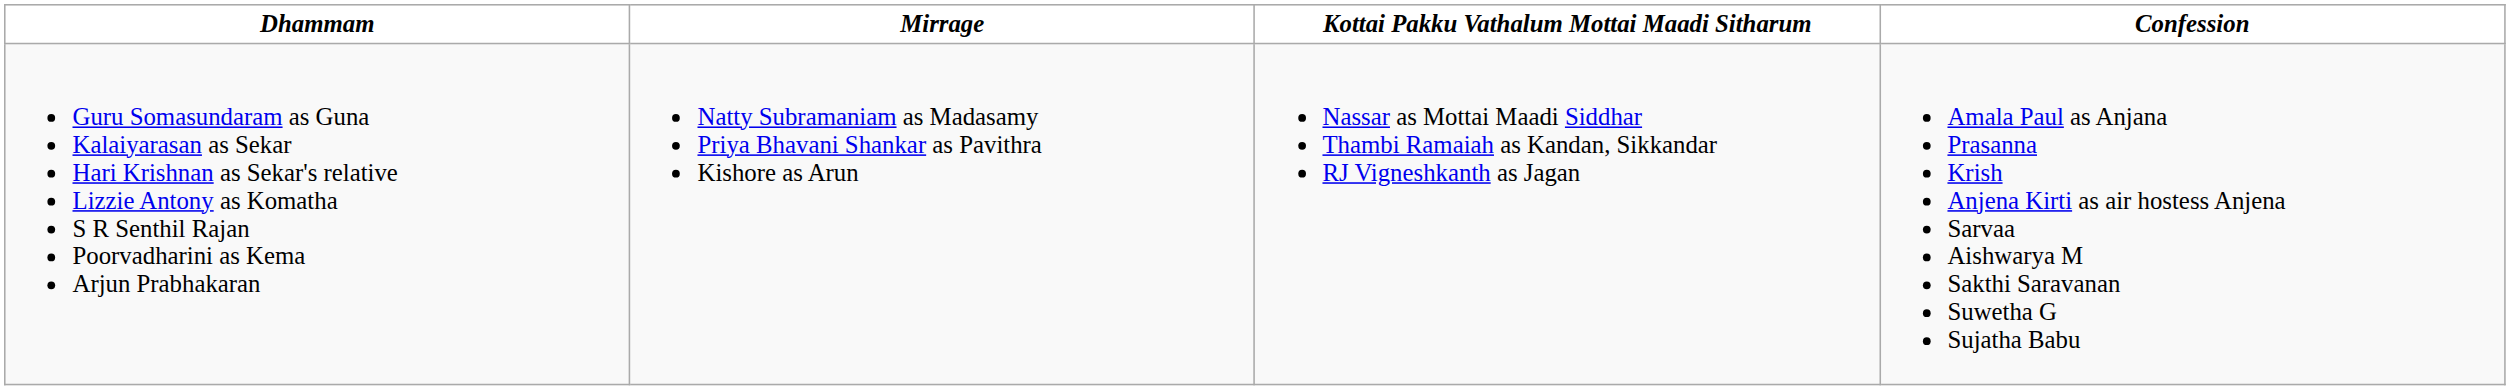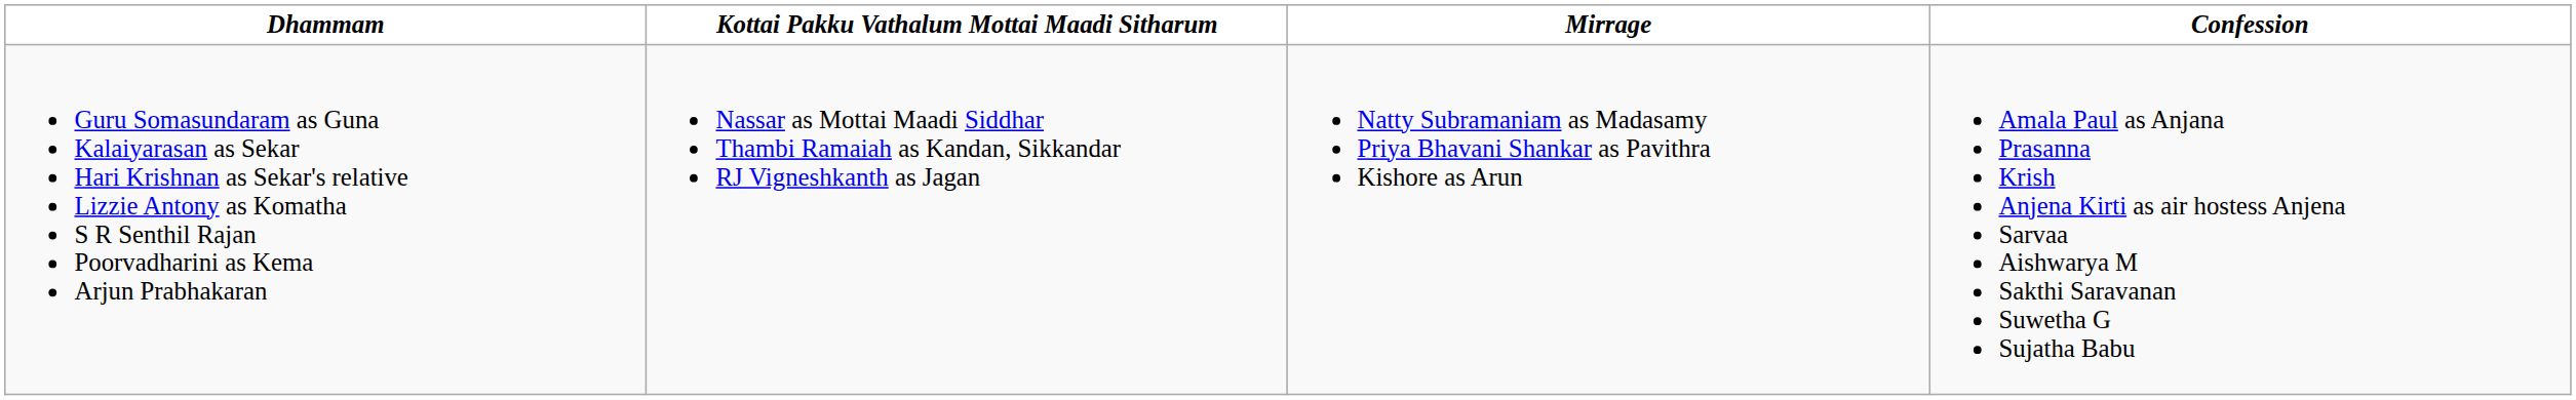columns swapped: Mirrage <-> Kottai Pakku Vathalum Mottai Maadi Sitharum
